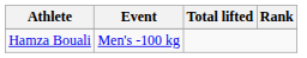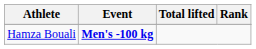Hamza Bouali | Event: normal -> bold
